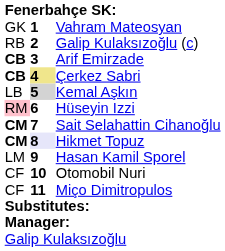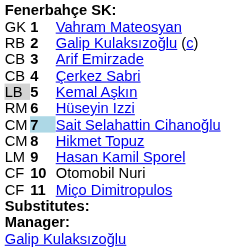Arif Emirzade | column 1: bold -> normal
Çerkez Sabri | column 1: bold -> normal
Çerkez Sabri | column 2: khaki background -> no background
Kemal Aşkın | column 1: no background -> lightgrey background
Kemal Aşkın | column 2: lightgrey background -> no background
Hüseyin Izzi | column 1: pink background -> no background
Sait Selahattin Cihanoğlu | column 1: bold -> normal
Sait Selahattin Cihanoğlu | column 2: no background -> lightblue background
Hikmet Topuz | column 1: bold -> normal
Hikmet Topuz | column 2: lavender background -> no background
